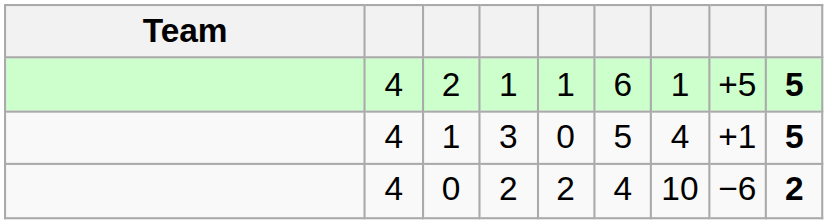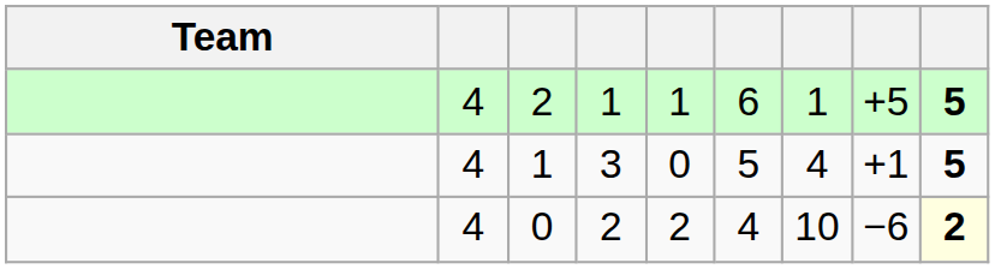row 4 | column 9: no background -> lightyellow background
